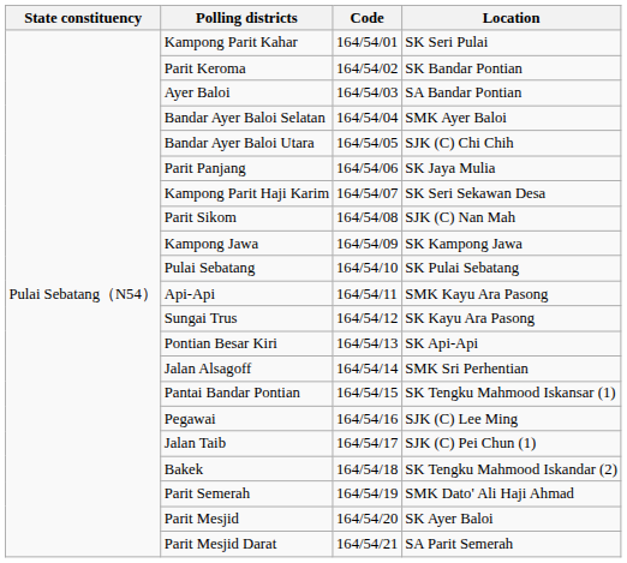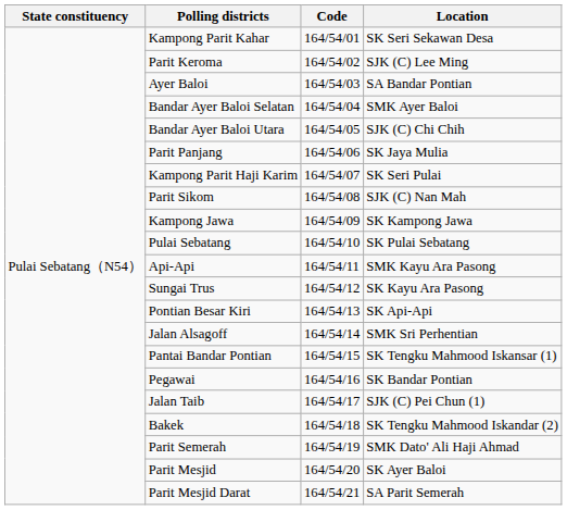Kampong Parit Kahar | Location: SK Seri Pulai -> SK Seri Sekawan Desa
Parit Keroma | Location: SK Bandar Pontian -> SJK (C) Lee Ming
Kampong Parit Haji Karim | Location: SK Seri Sekawan Desa -> SK Seri Pulai
Pegawai | Location: SJK (C) Lee Ming -> SK Bandar Pontian
